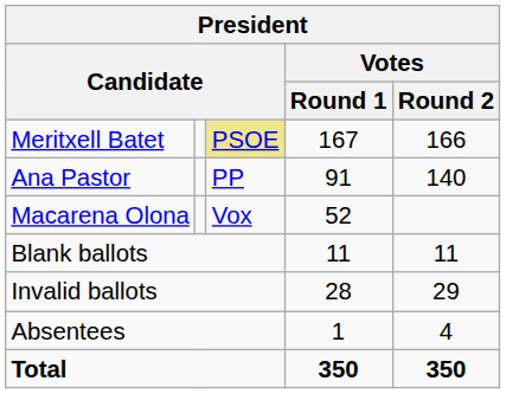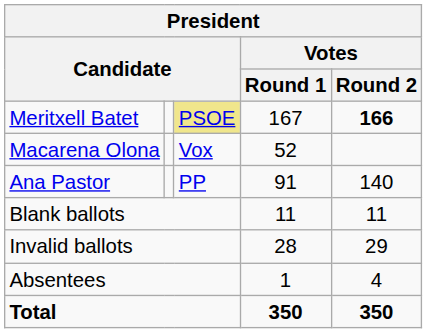Meritxell Batet | Votes / Round 2: normal -> bold
rows swapped: Ana Pastor <-> Macarena Olona
